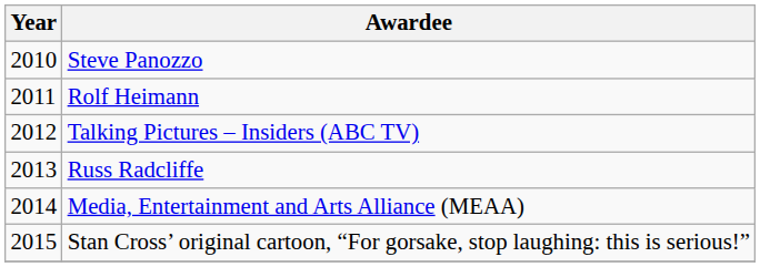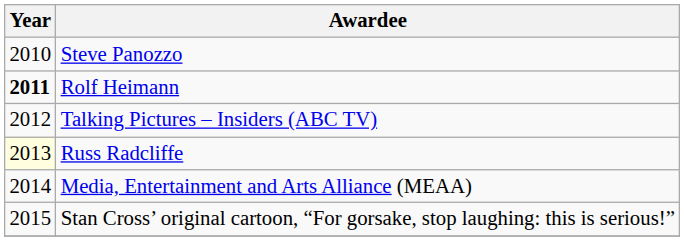Rolf Heimann | Year: normal -> bold
Russ Radcliffe | Year: no background -> lightyellow background
